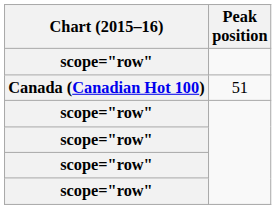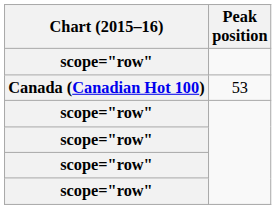Canada (Canadian Hot 100) | Peak position: 51 -> 53
